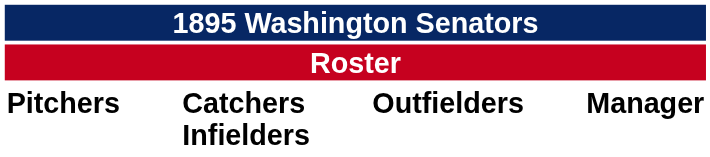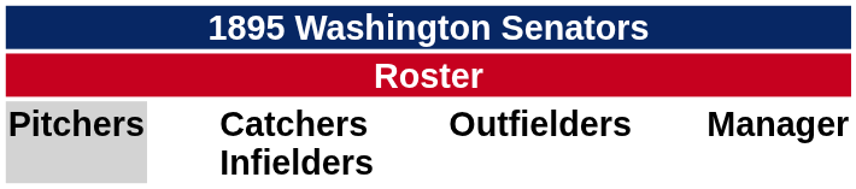Pitchers | column 1: no background -> lightgrey background
